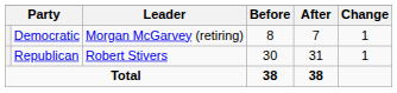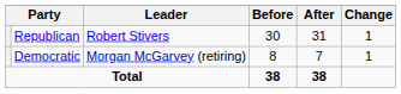rows swapped: Republican <-> Democratic
